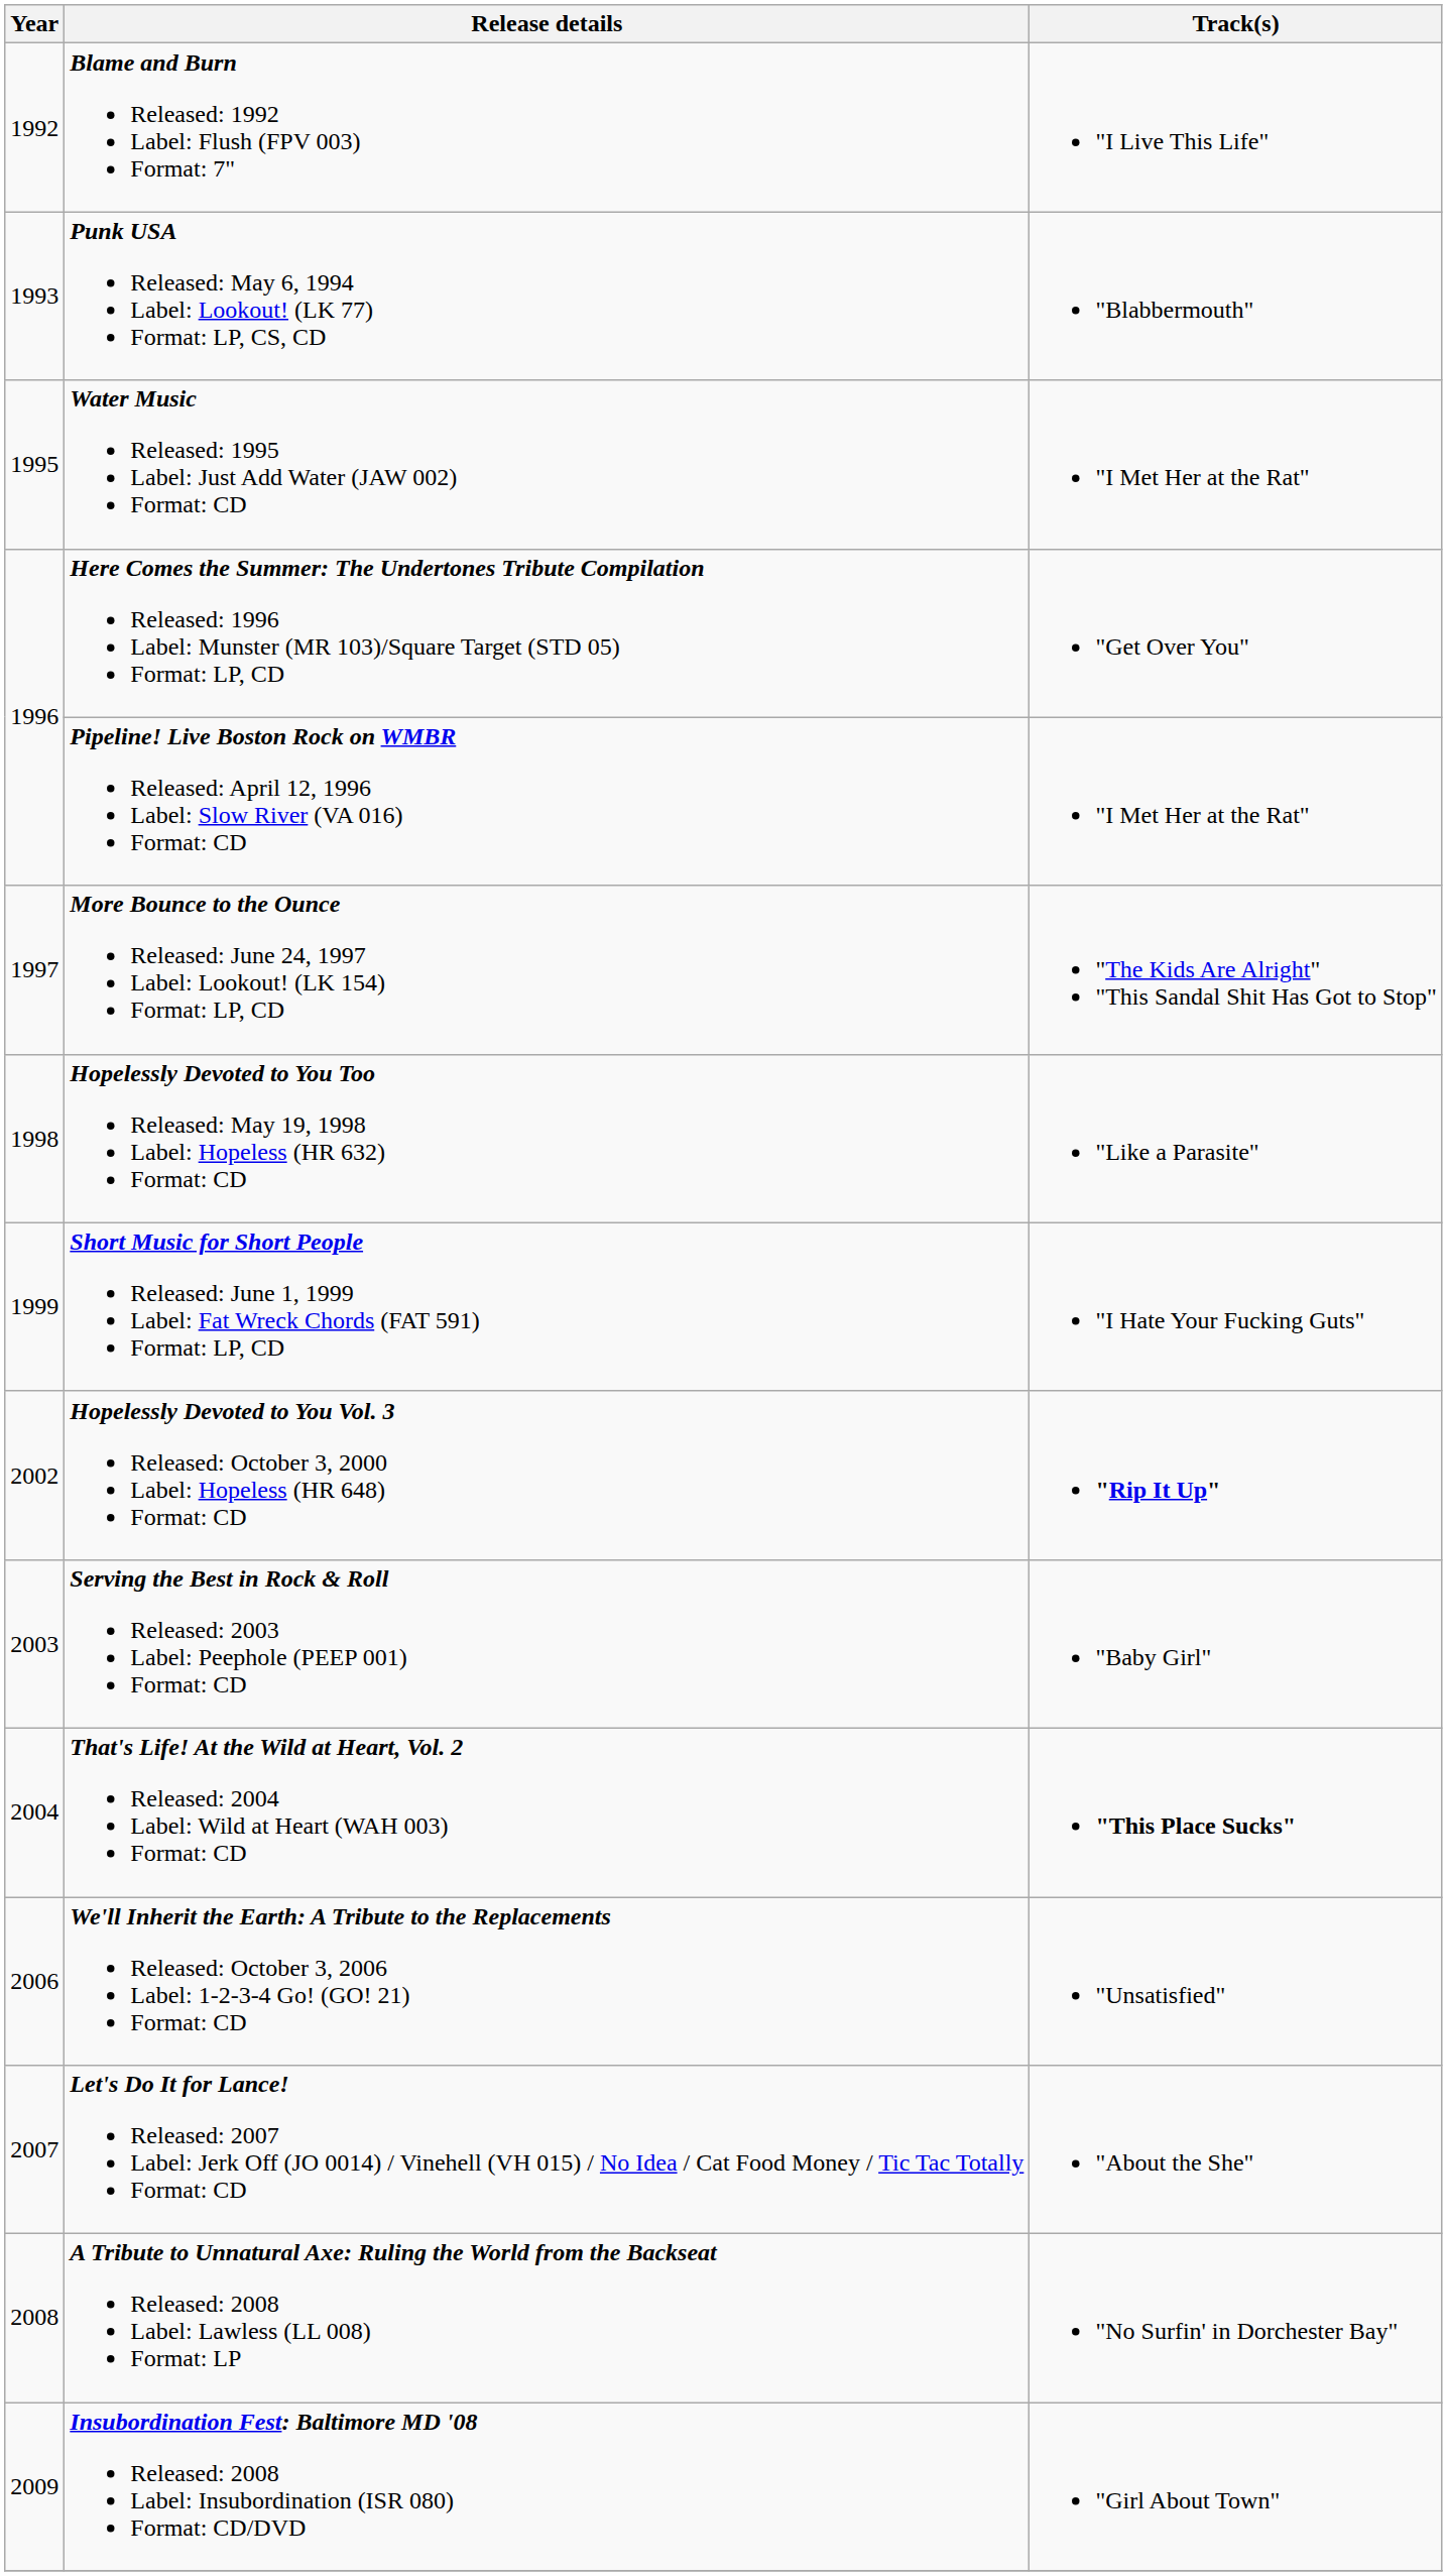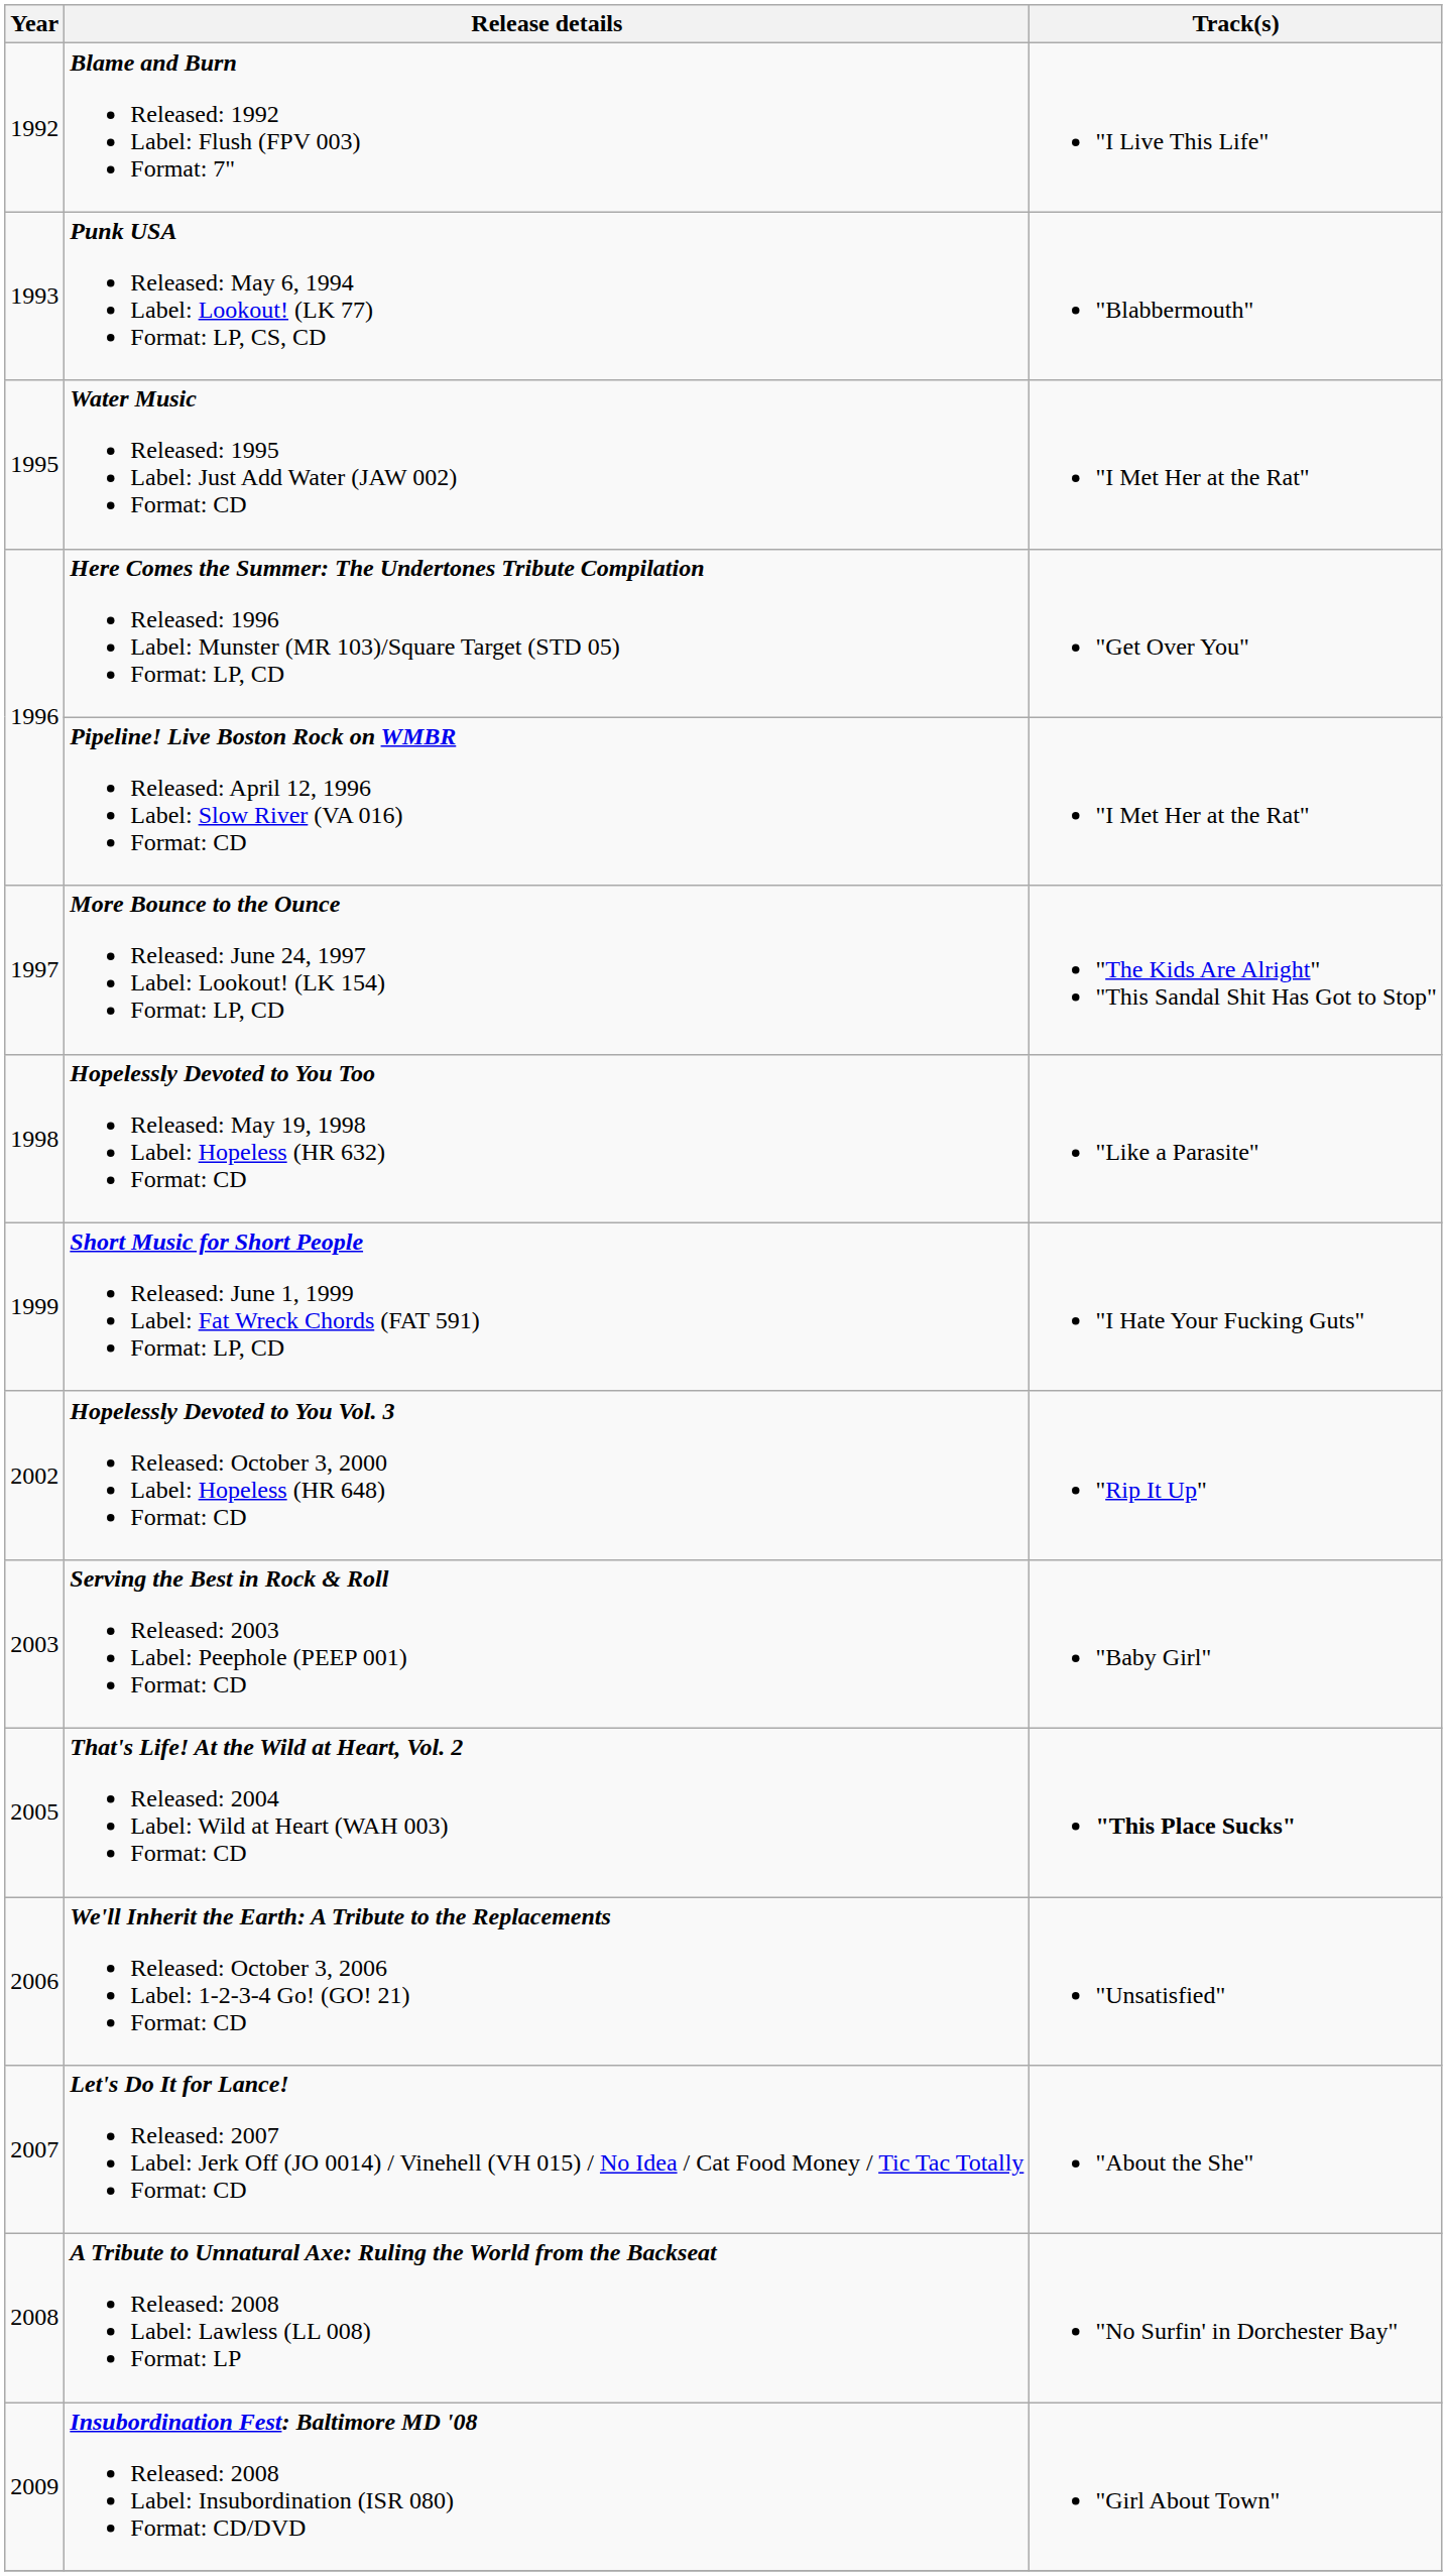row 10 | Track(s): bold -> normal
row 12 | Year: 2004 -> 2005
